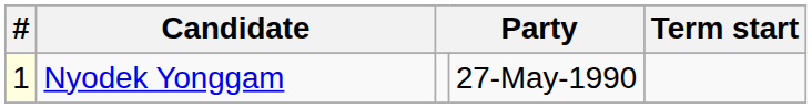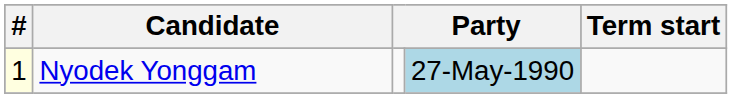Nyodek Yonggam | column 4: no background -> lightblue background
